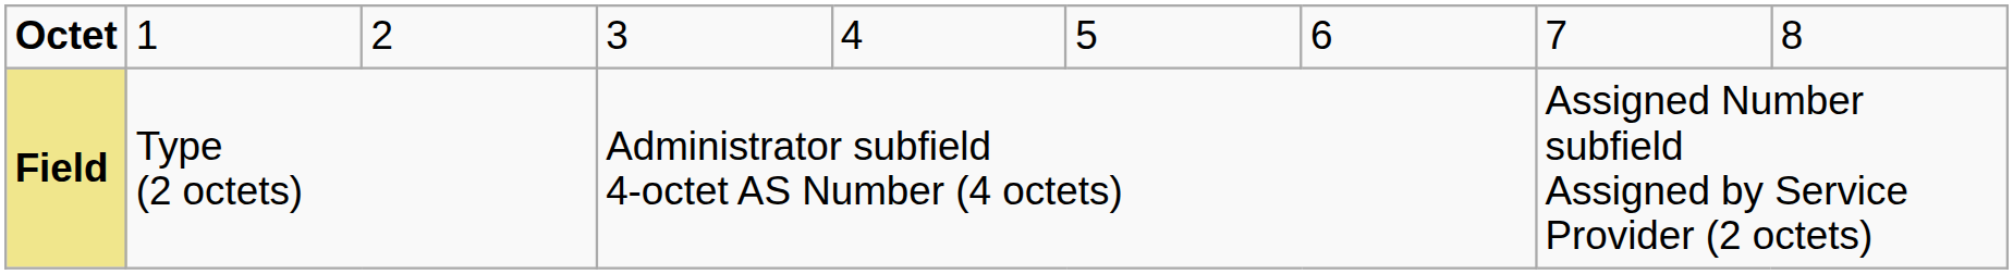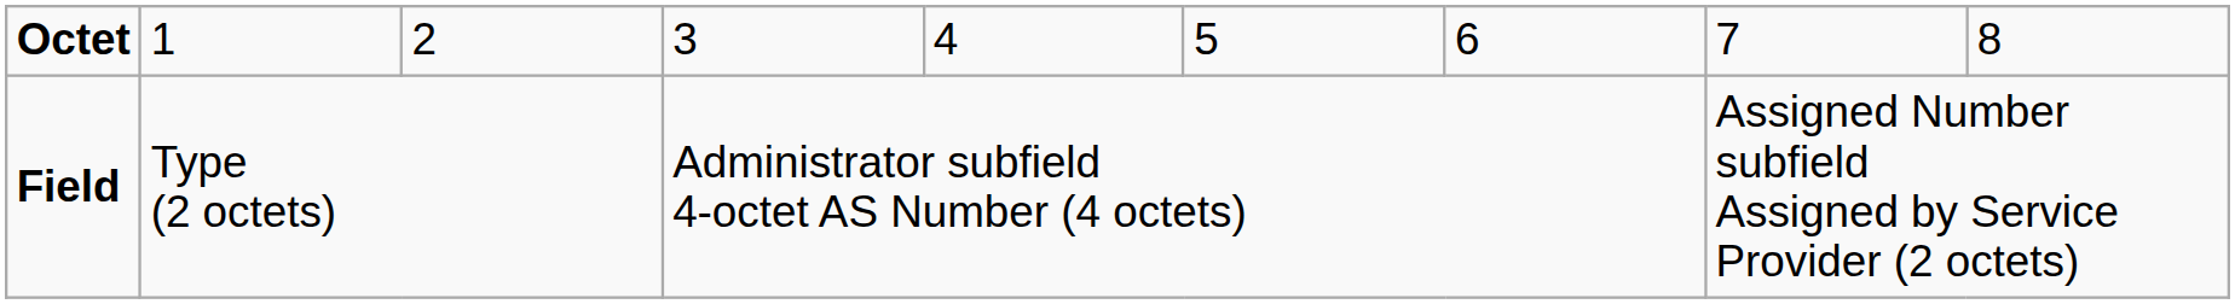Field | column 1: khaki background -> no background
